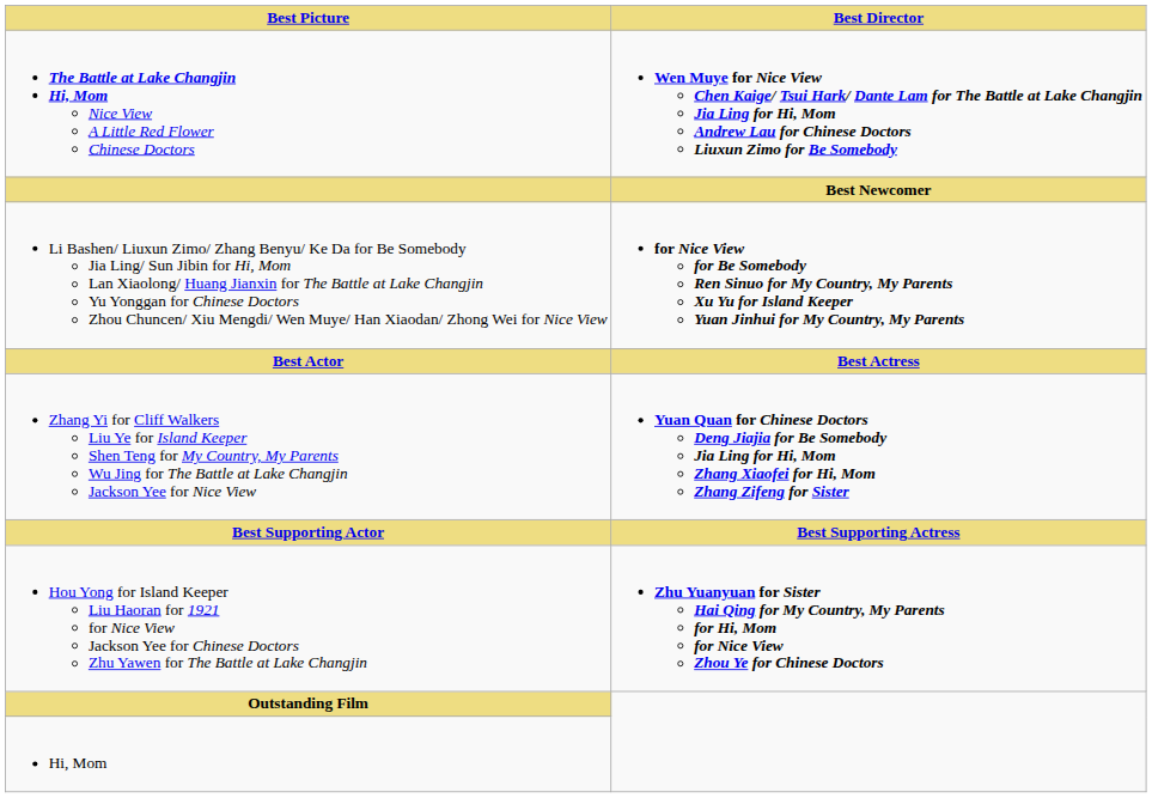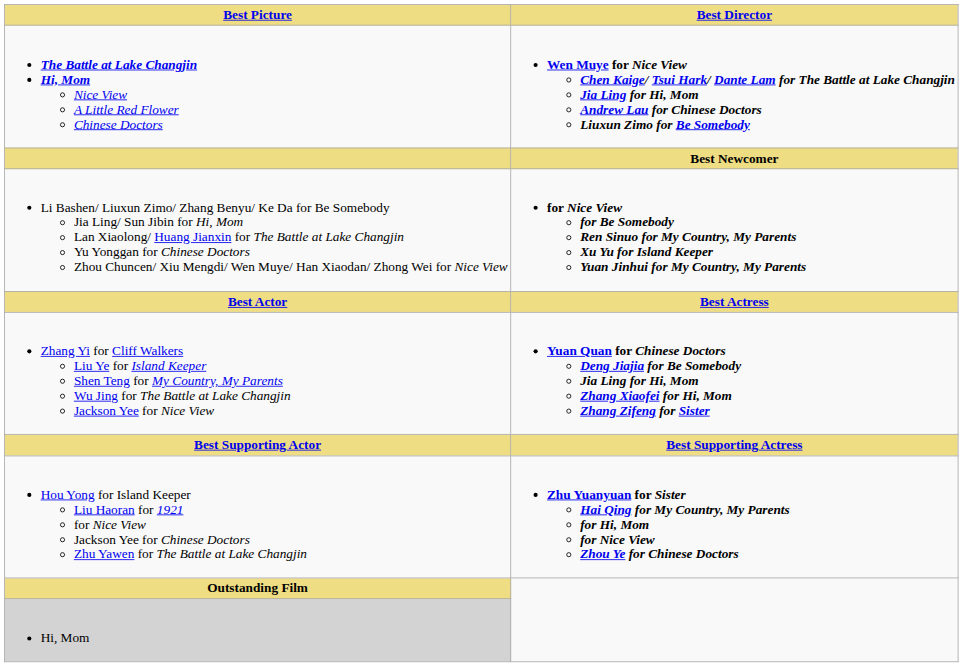Hi, Mom | Best Picture: no background -> lightgrey background
